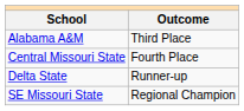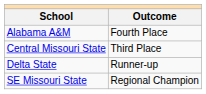Alabama A&M | Outcome: Third Place -> Fourth Place
Central Missouri State | Outcome: Fourth Place -> Third Place
